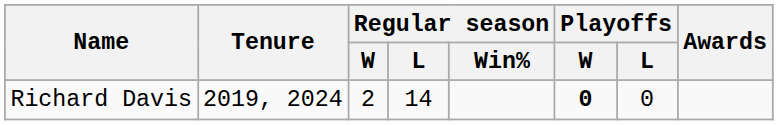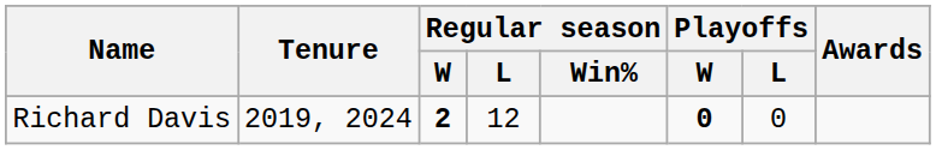Richard Davis | Regular season / W: normal -> bold
Richard Davis | Regular season / L: 14 -> 12
